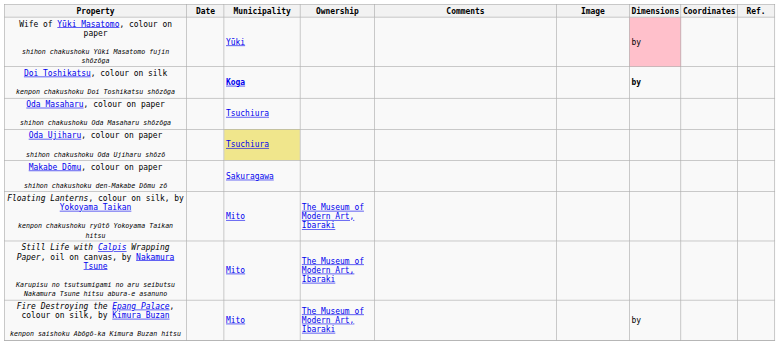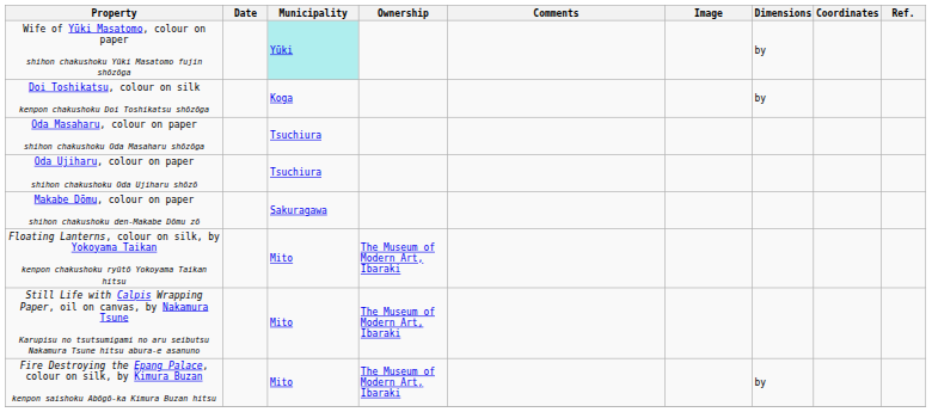row 2 | Municipality: no background -> paleturquoise background
row 2 | Dimensions: pink background -> no background
row 3 | Municipality: bold -> normal
row 3 | Dimensions: bold -> normal
row 5 | Municipality: khaki background -> no background
